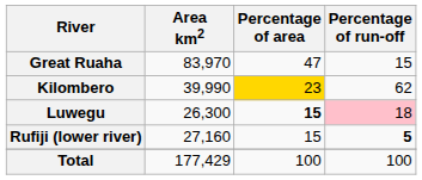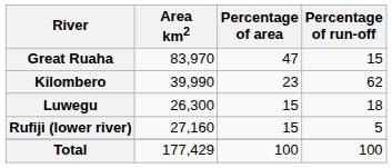Kilombero | Percentage of area: gold background -> no background
Luwegu | Percentage of area: bold -> normal
Luwegu | Percentage of run-off: pink background -> no background
Rufiji (lower river) | Percentage of run-off: bold -> normal
